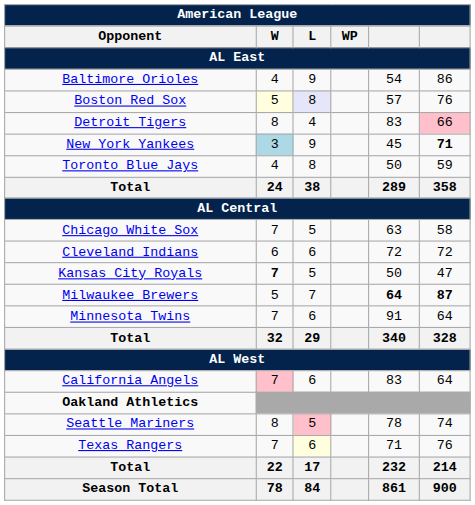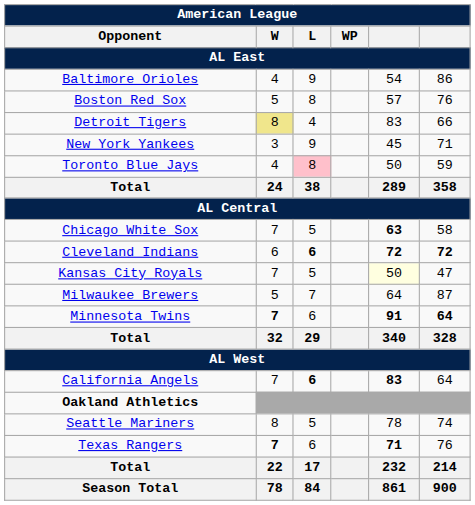Boston Red Sox | W: lightyellow background -> no background
Boston Red Sox | L: lavender background -> no background
Detroit Tigers | W: no background -> khaki background
Detroit Tigers | column 6: pink background -> no background
New York Yankees | W: lightblue background -> no background
New York Yankees | column 6: bold -> normal
Toronto Blue Jays | L: no background -> pink background
Chicago White Sox | column 5: normal -> bold
Cleveland Indians | L: normal -> bold
Cleveland Indians | column 5: normal -> bold
Cleveland Indians | column 6: normal -> bold
Kansas City Royals | W: bold -> normal
Kansas City Royals | column 5: no background -> lightyellow background
Milwaukee Brewers | column 5: bold -> normal
Milwaukee Brewers | column 6: bold -> normal
Minnesota Twins | W: normal -> bold
Minnesota Twins | column 5: normal -> bold
Minnesota Twins | column 6: normal -> bold
California Angels | W: pink background -> no background
California Angels | L: normal -> bold
California Angels | column 5: normal -> bold
Seattle Mariners | L: pink background -> no background
Texas Rangers | W: normal -> bold
Texas Rangers | L: lightyellow background -> no background
Texas Rangers | column 5: normal -> bold
